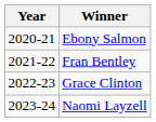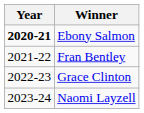Ebony Salmon | Year: normal -> bold
